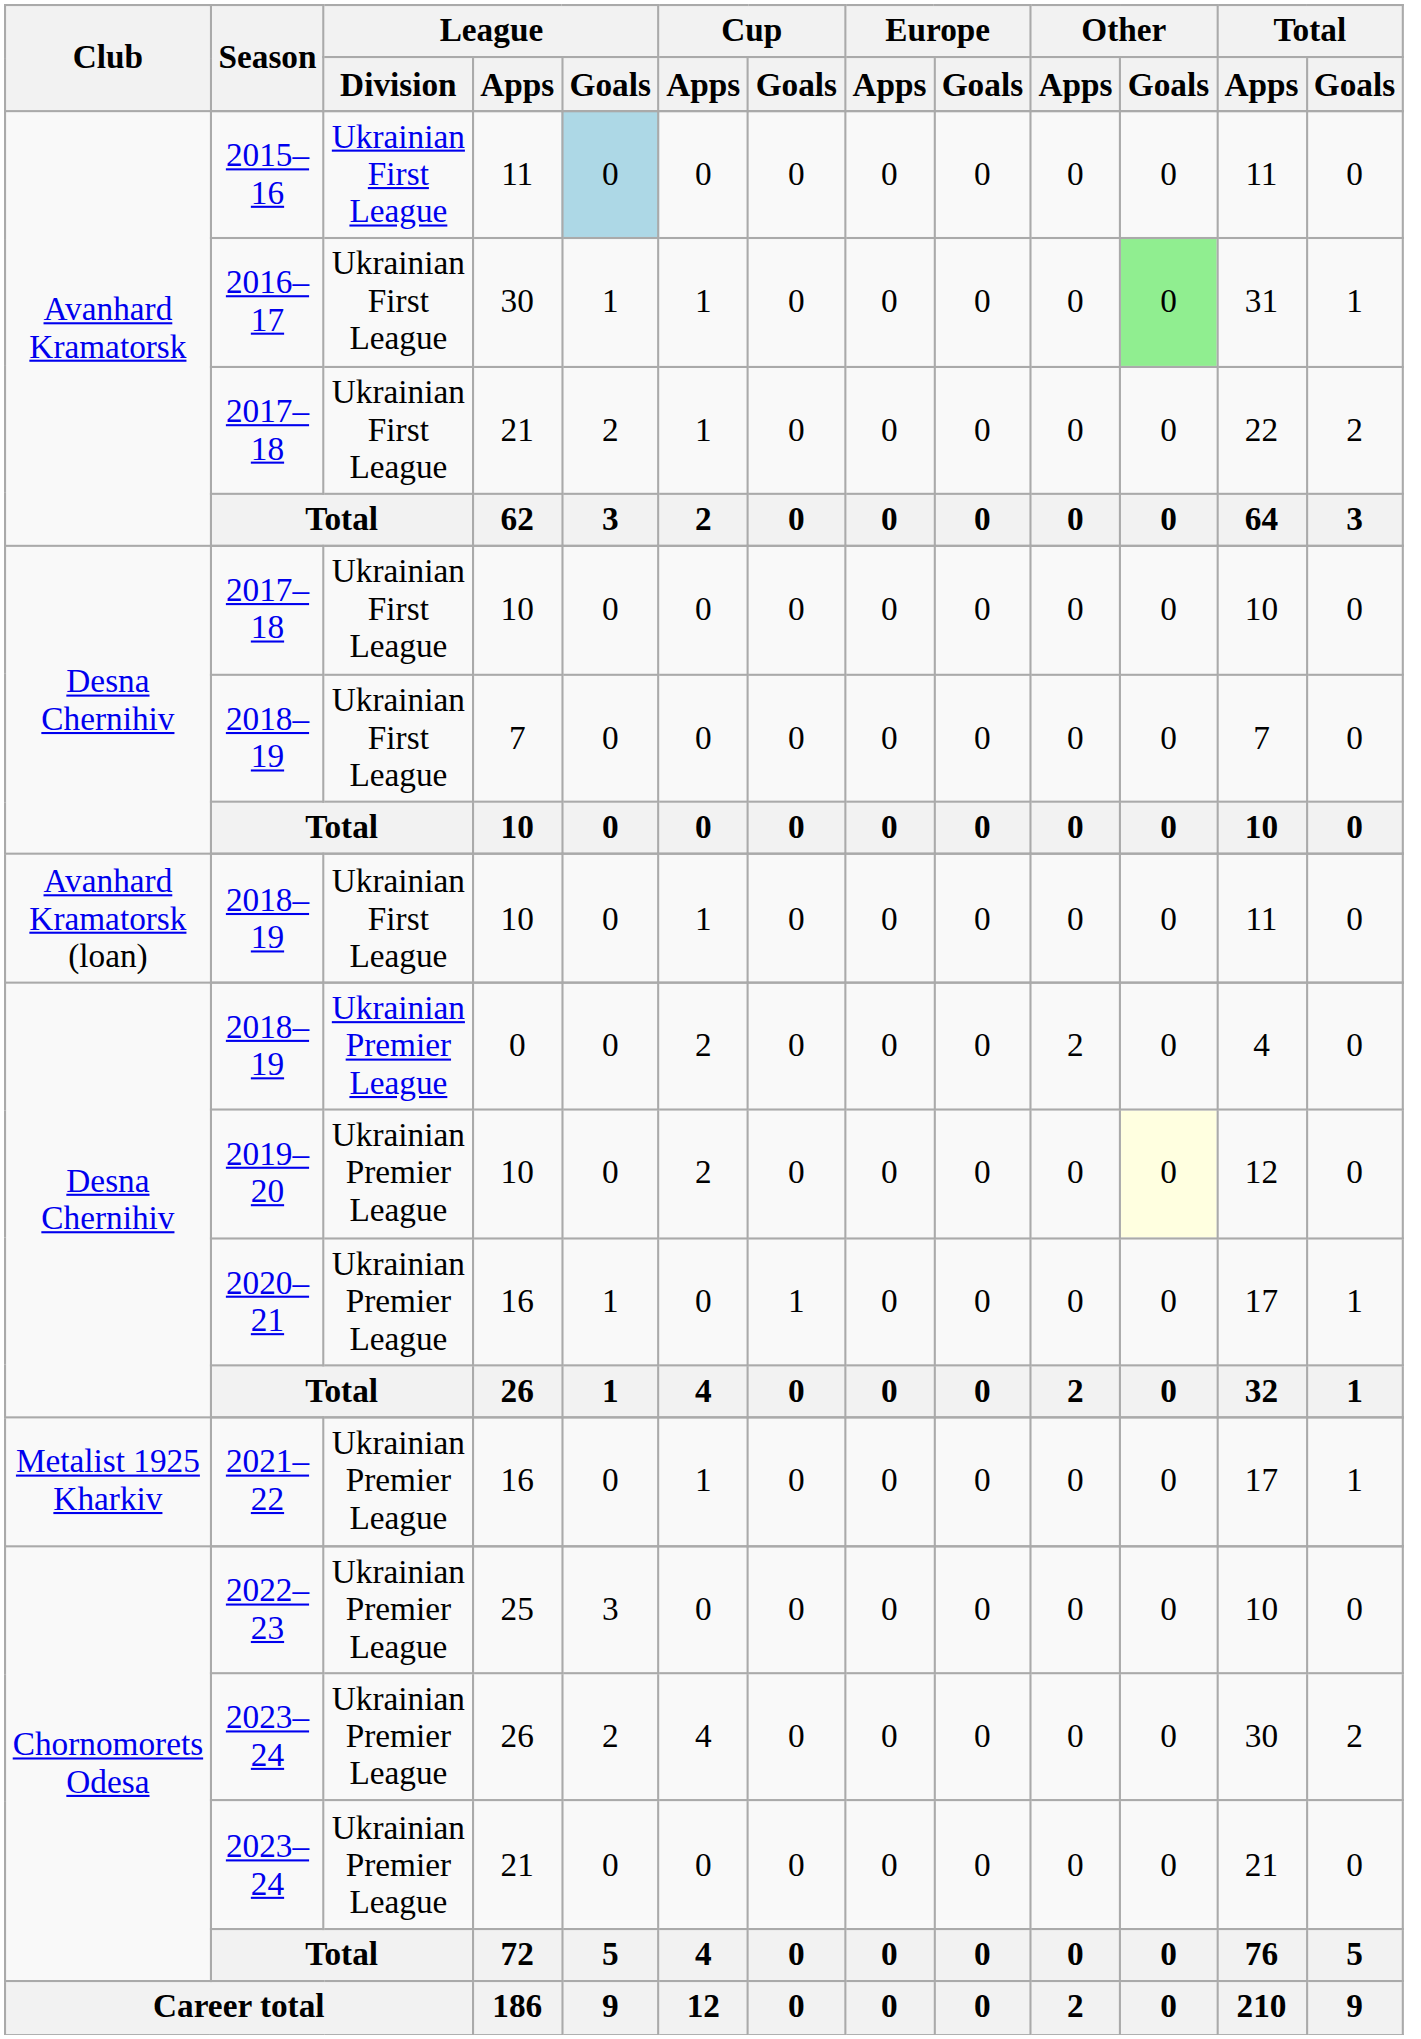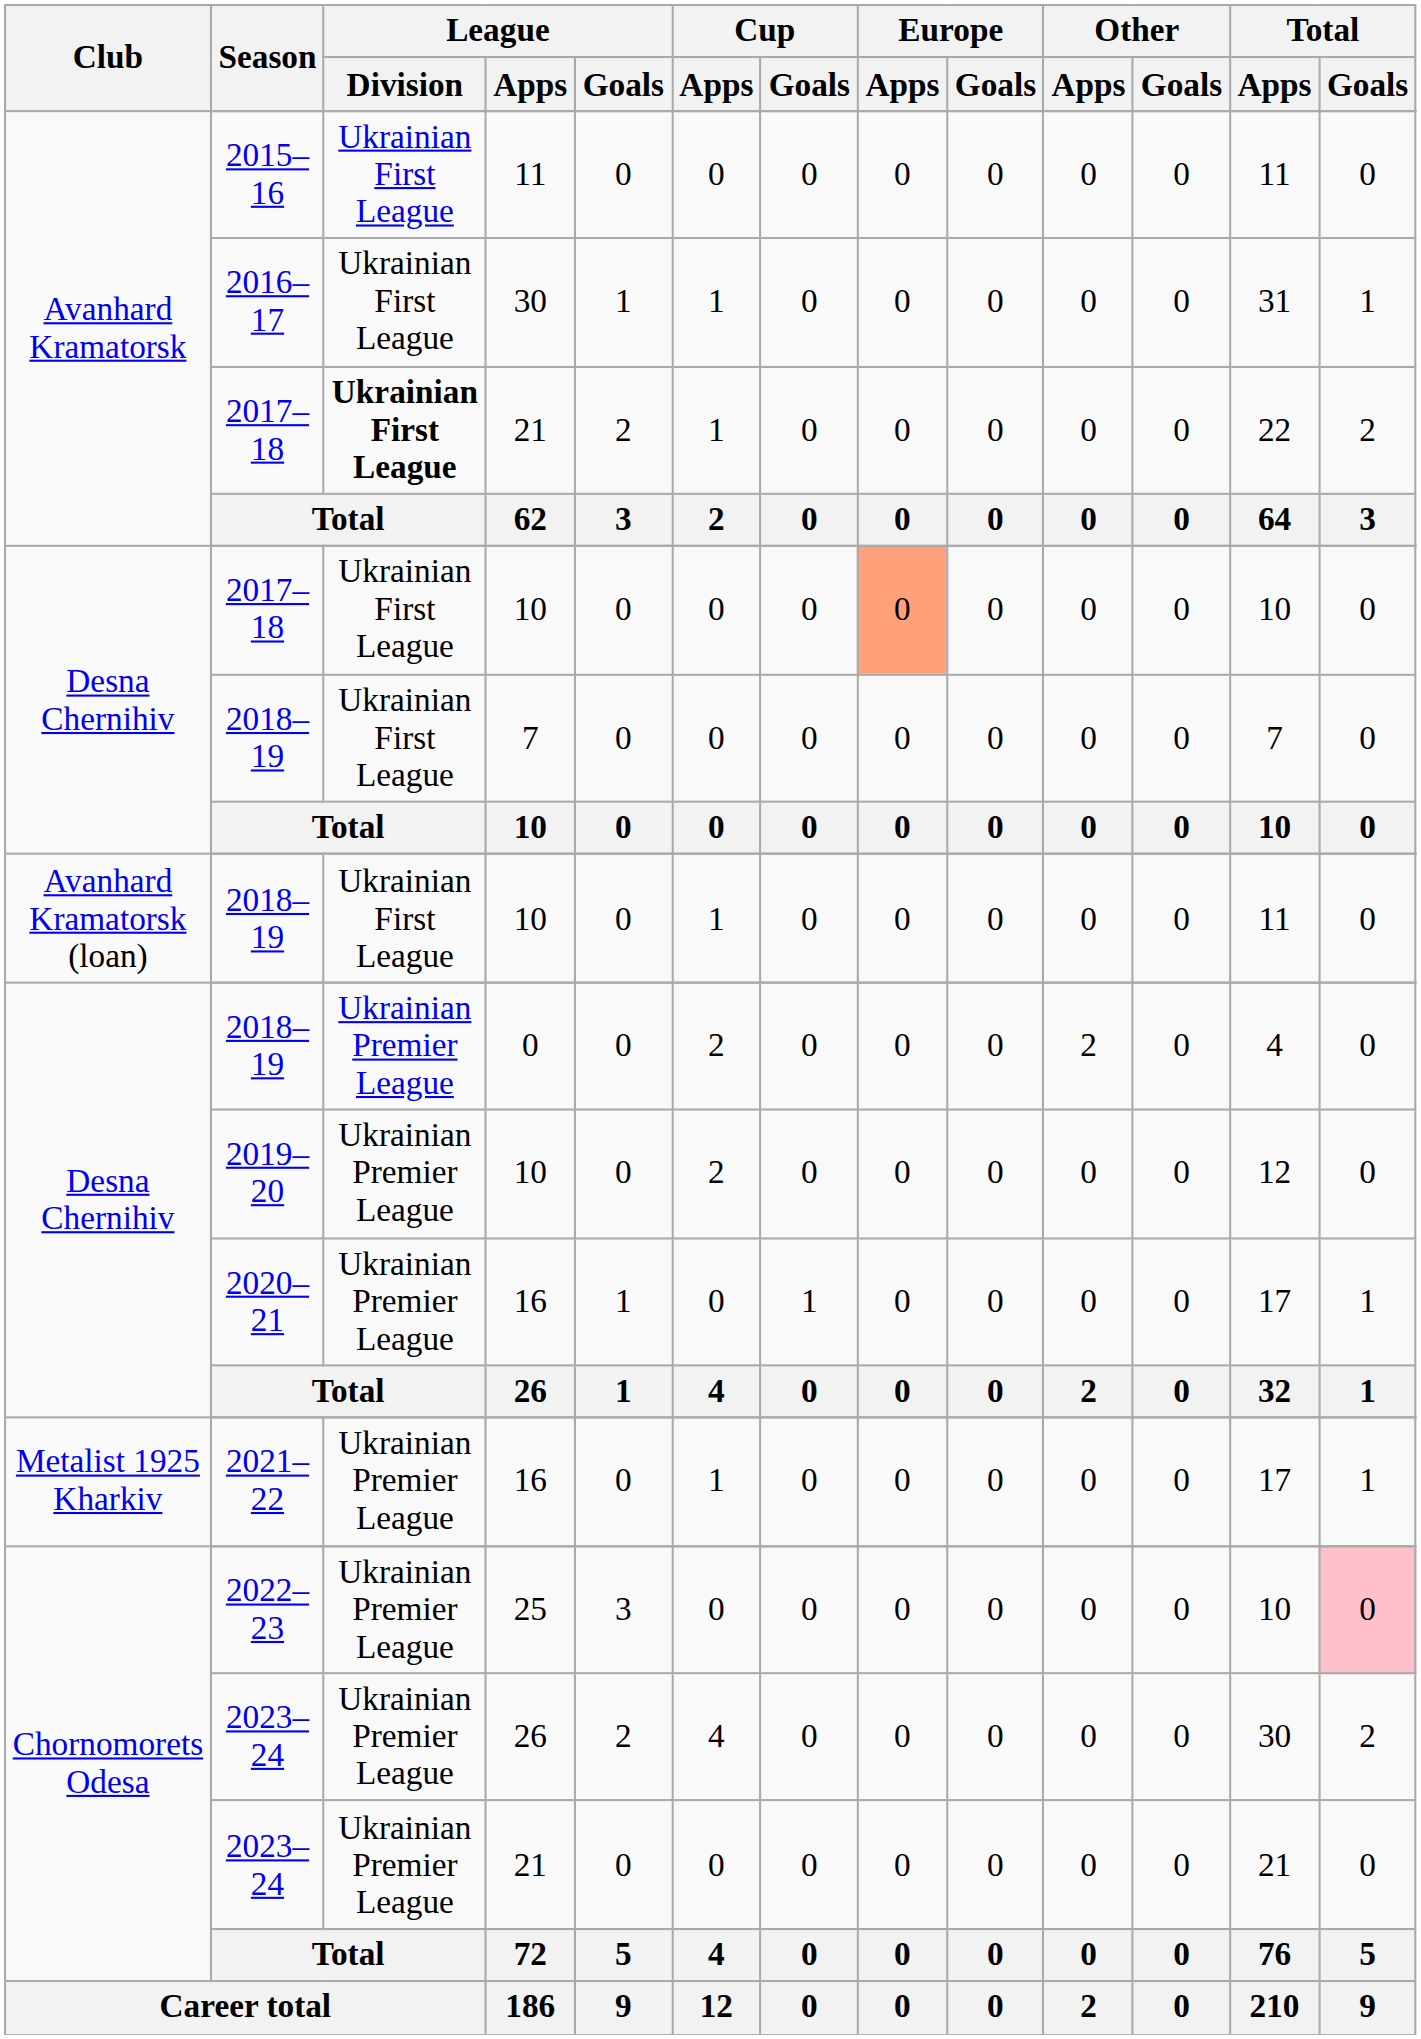2015–16 | League / Goals: lightblue background -> no background
2016–17 | Other / Goals: lightgreen background -> no background
Avanhard Kramatorsk / 2017–18 | League / Division: normal -> bold
Desna Chernihiv / 2017–18 | Europe / Apps: no background -> lightsalmon background
2019–20 | Other / Goals: lightyellow background -> no background
2022–23 | Total / Goals: no background -> pink background
